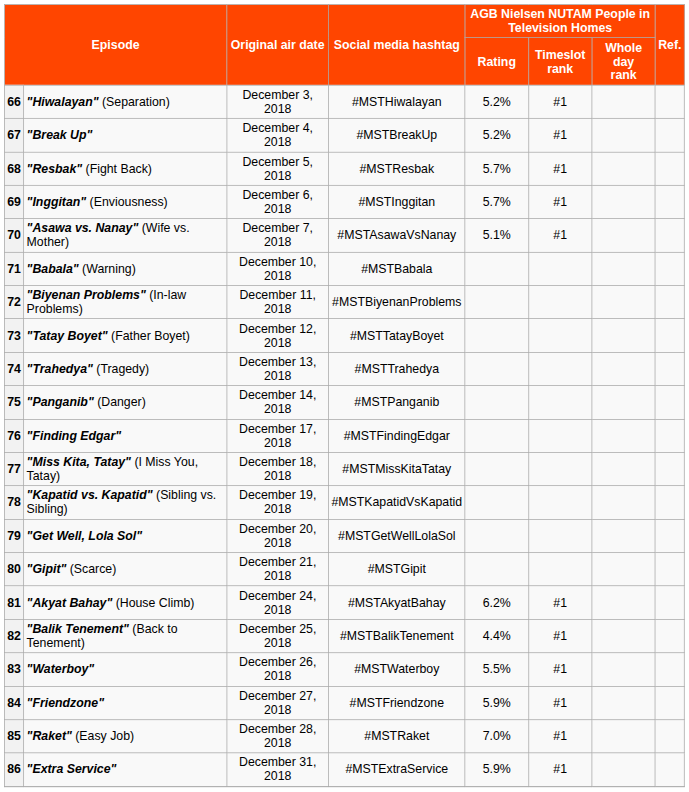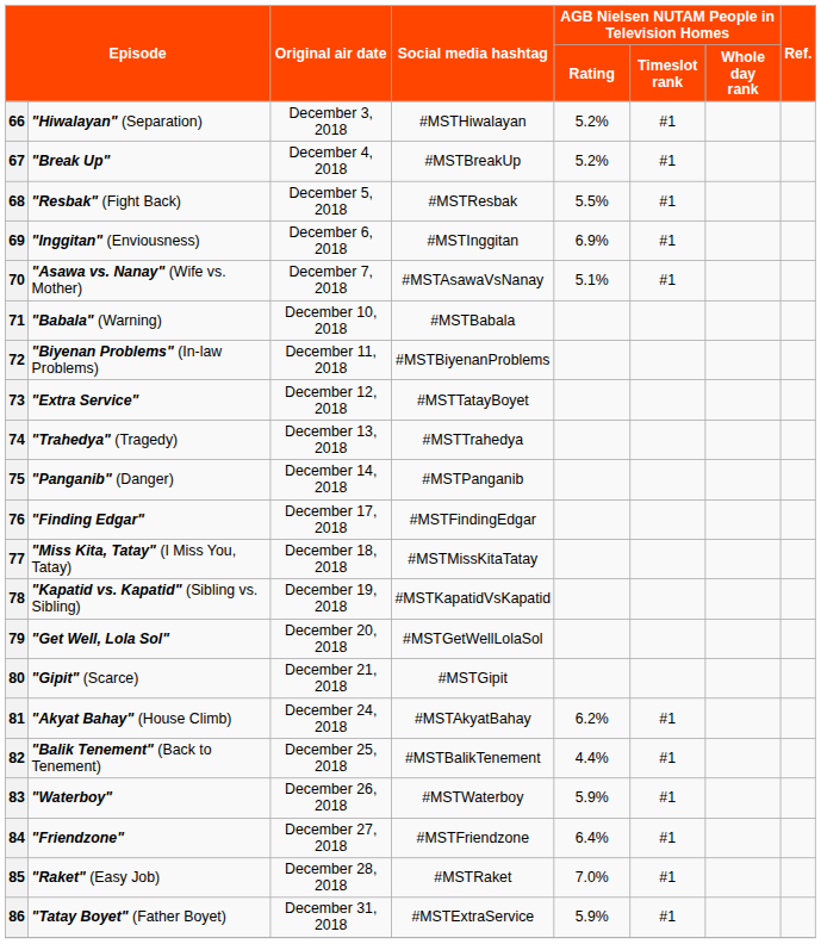68 | AGB Nielsen NUTAM People in Television Homes / Rating: 5.7% -> 5.5%
69 | AGB Nielsen NUTAM People in Television Homes / Rating: 5.7% -> 6.9%
73 | column 2: "Tatay Boyet" (Father Boyet) -> "Extra Service"
83 | AGB Nielsen NUTAM People in Television Homes / Rating: 5.5% -> 5.9%
84 | AGB Nielsen NUTAM People in Television Homes / Rating: 5.9% -> 6.4%
86 | column 2: "Extra Service" -> "Tatay Boyet" (Father Boyet)
